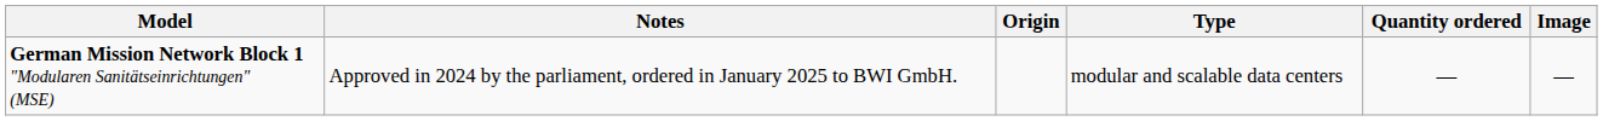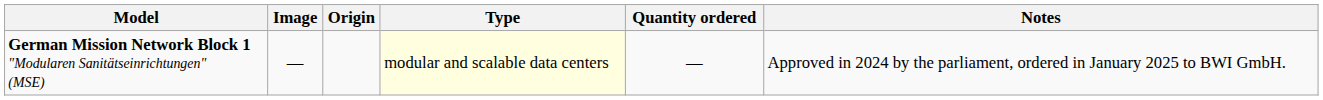columns swapped: Image <-> Notes
row 2 | Type: no background -> lightyellow background
